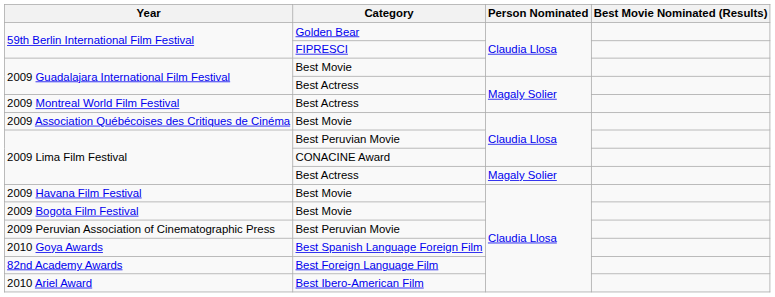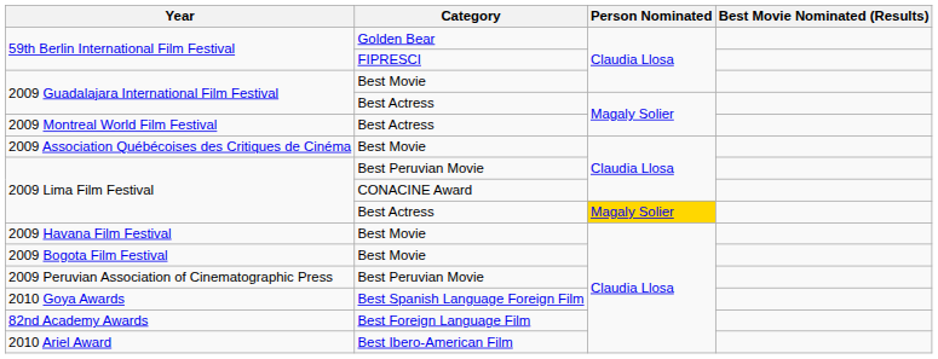2009 Lima Film Festival / Best Actress | Person Nominated: no background -> gold background
